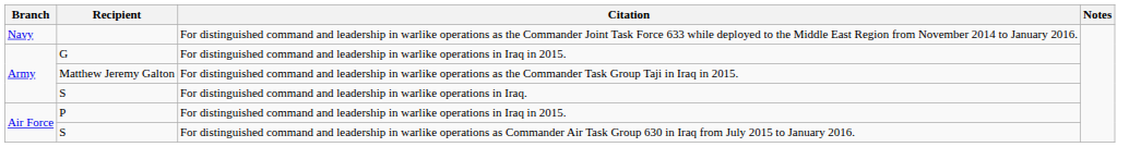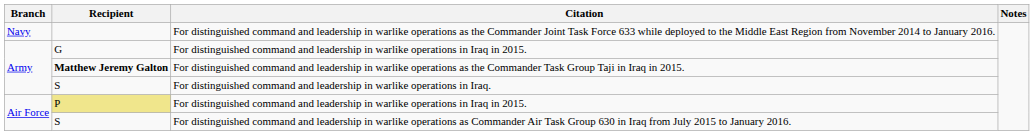Matthew Jeremy Galton | Recipient: normal -> bold
P | Recipient: no background -> khaki background
